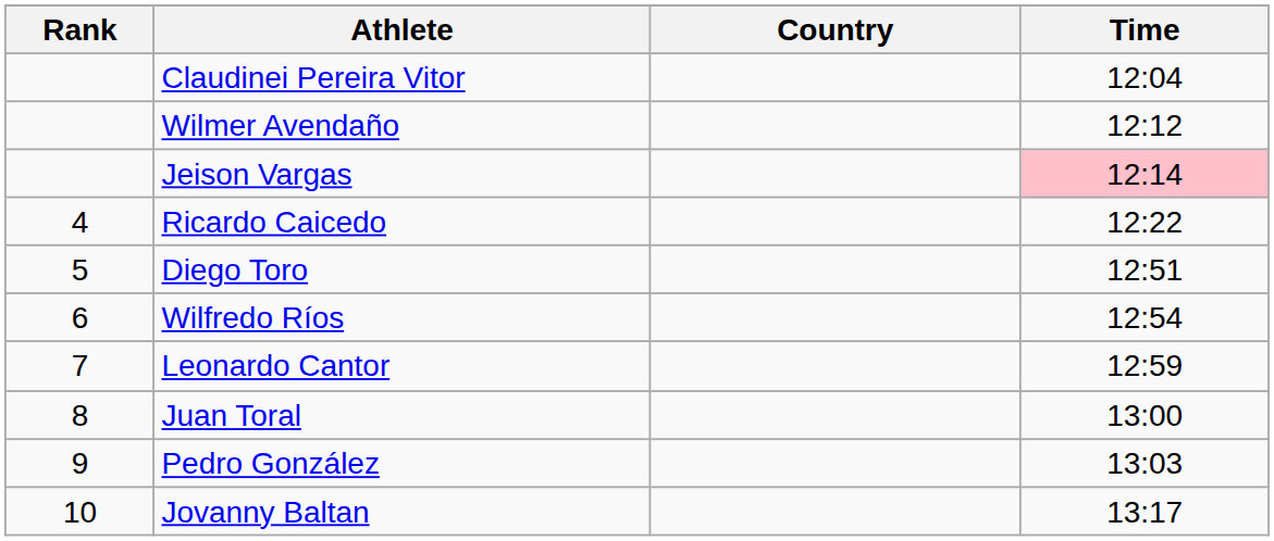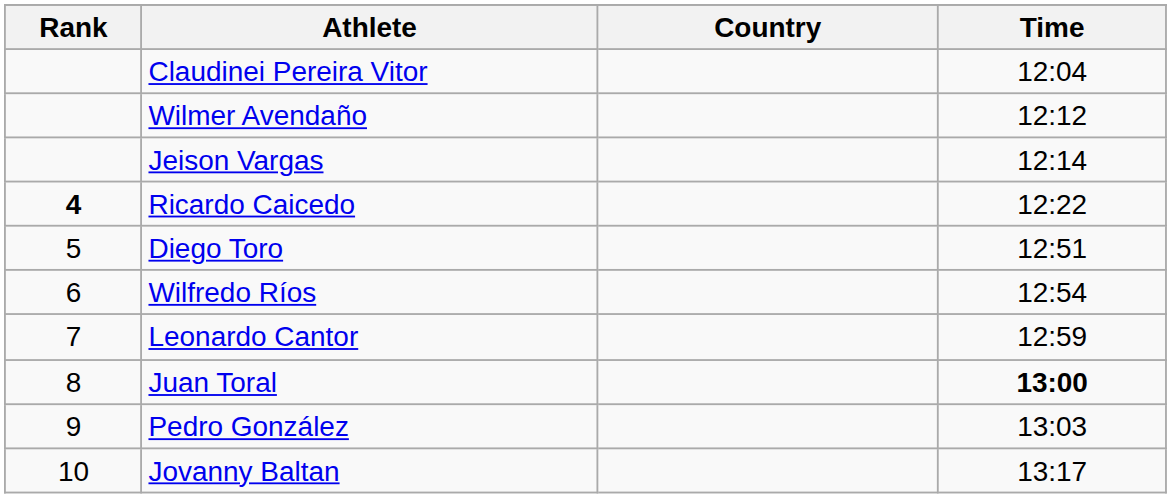Jeison Vargas | Time: pink background -> no background
Ricardo Caicedo | Rank: normal -> bold
Juan Toral | Time: normal -> bold
